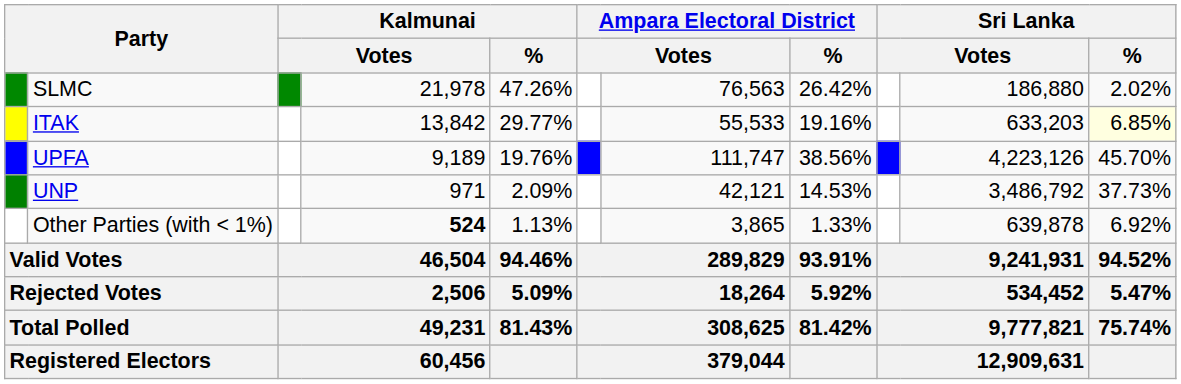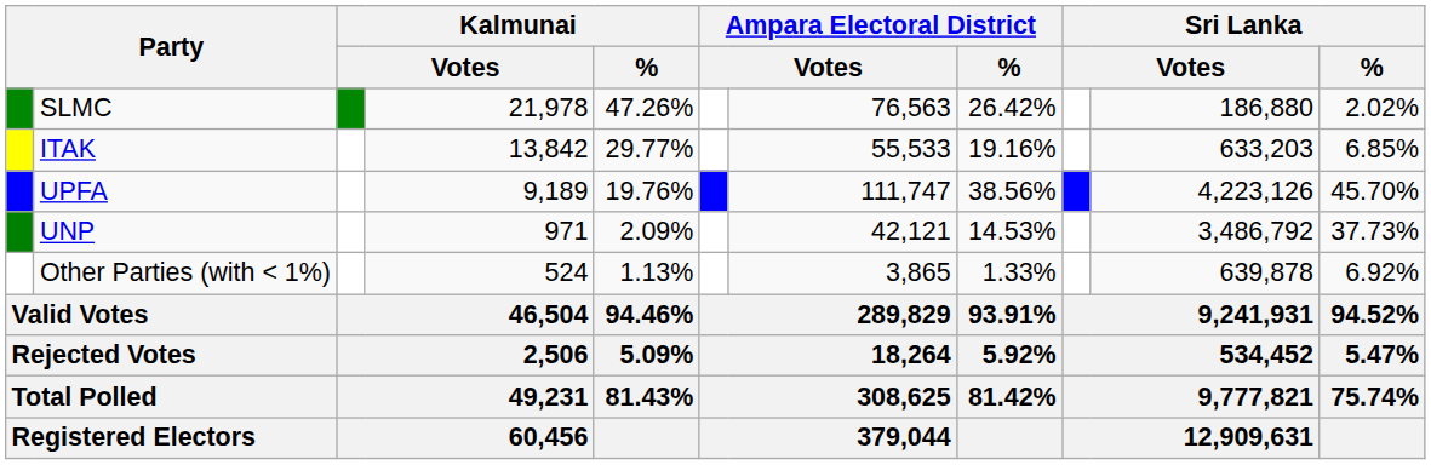ITAK | Sri Lanka / %: lightyellow background -> no background
Other Parties (with < 1%) | column 4: bold -> normal
